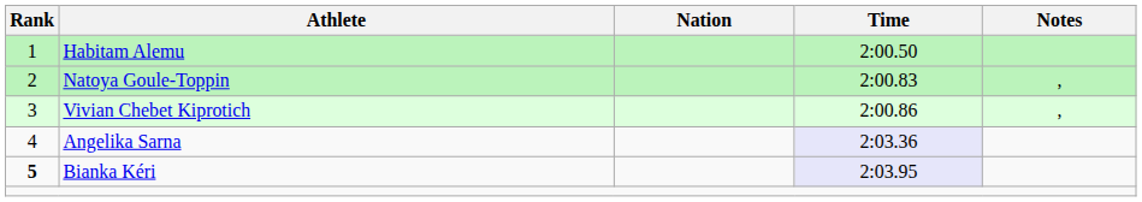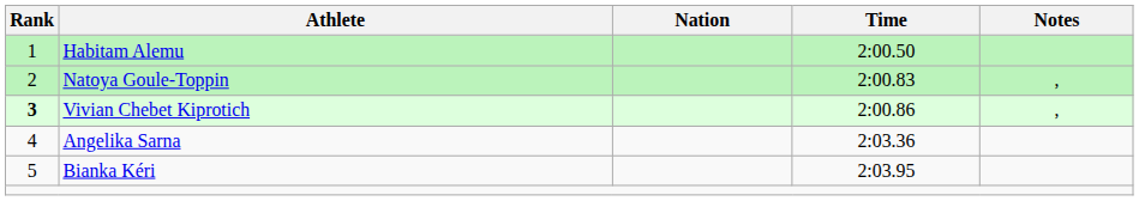Vivian Chebet Kiprotich | Rank: normal -> bold
Angelika Sarna | Time: lavender background -> no background
Bianka Kéri | Rank: bold -> normal
Bianka Kéri | Time: lavender background -> no background
